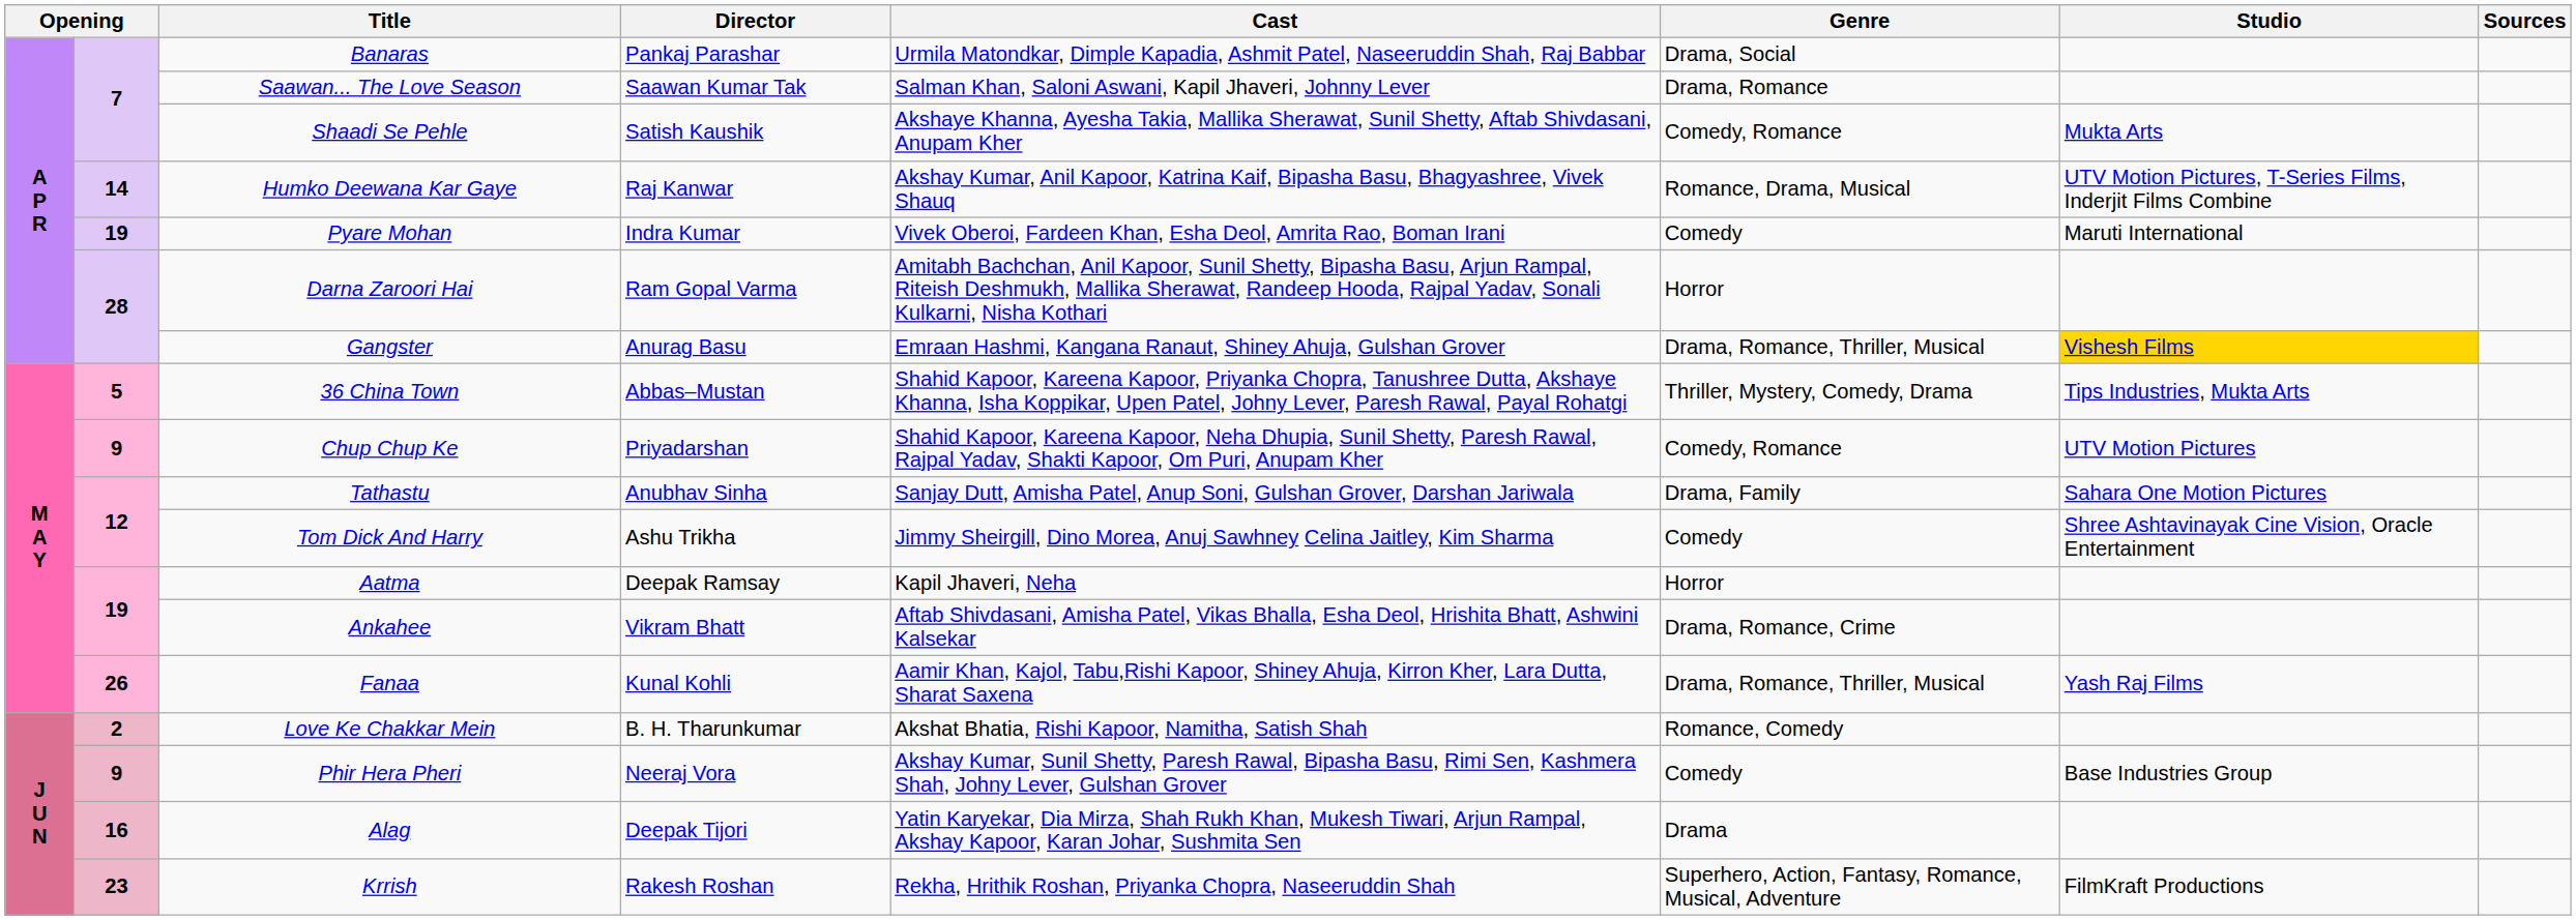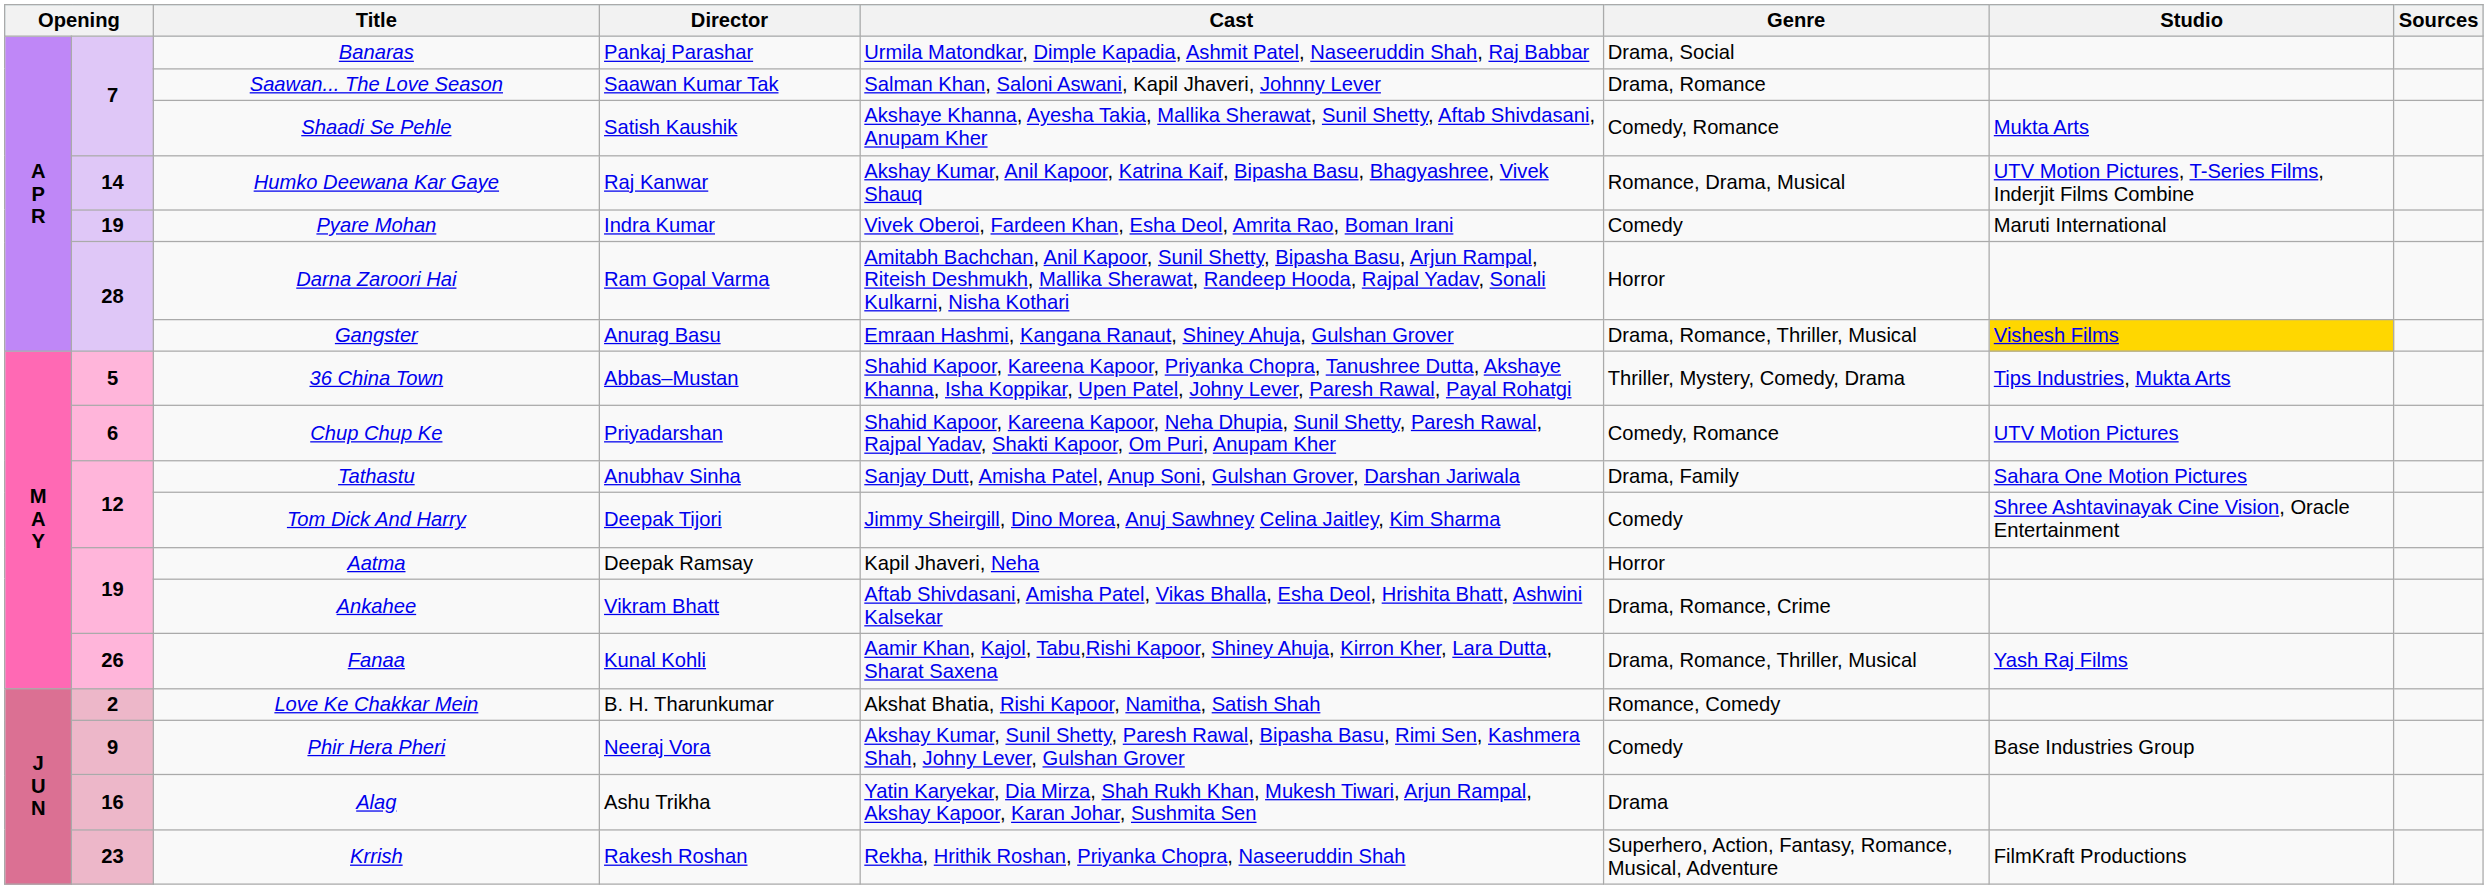Chup Chup Ke | column 2: 9 -> 6
Tom Dick And Harry | Director: Ashu Trikha -> Deepak Tijori
Alag | Director: Deepak Tijori -> Ashu Trikha
